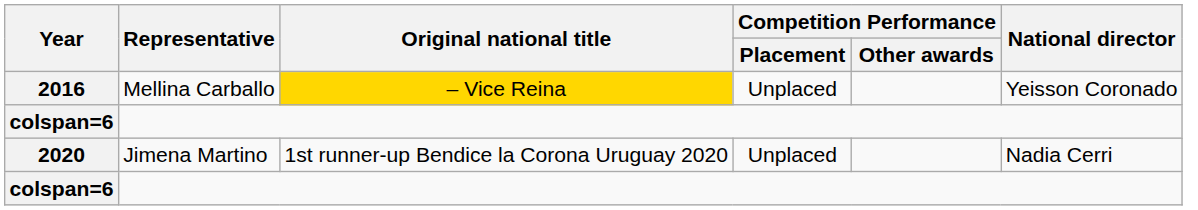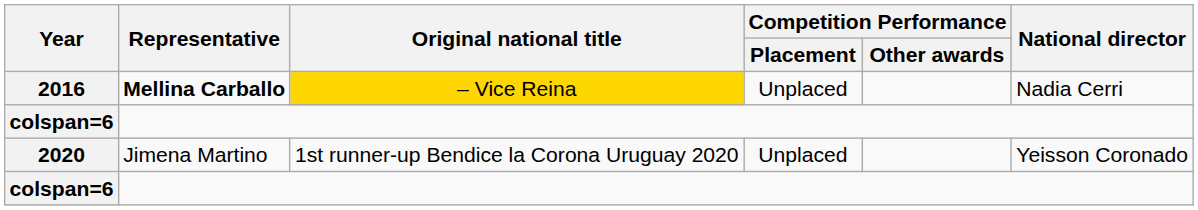2016 | Representative: normal -> bold
2016 | National director: Yeisson Coronado -> Nadia Cerri
2020 | National director: Nadia Cerri -> Yeisson Coronado
